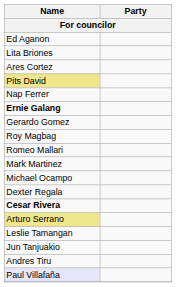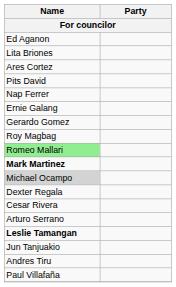Pits David | Name: khaki background -> no background
Ernie Galang | Name: bold -> normal
Romeo Mallari | Name: no background -> lightgreen background
Mark Martinez | Name: normal -> bold
Michael Ocampo | Name: no background -> lightgrey background
Cesar Rivera | Name: bold -> normal
Arturo Serrano | Name: khaki background -> no background
Leslie Tamangan | Name: normal -> bold
Paul Villafaña | Name: lavender background -> no background
